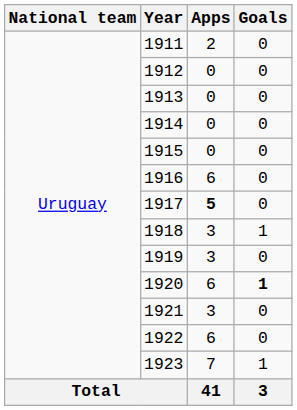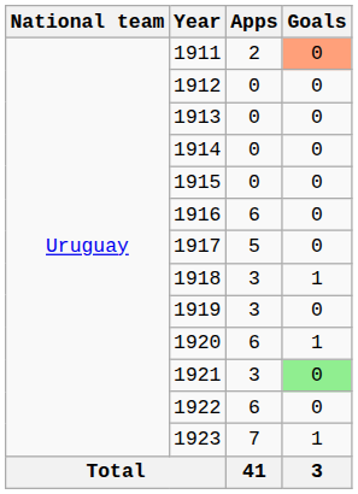1911 | Goals: no background -> lightsalmon background
1917 | Apps: bold -> normal
1920 | Goals: bold -> normal
1921 | Goals: no background -> lightgreen background
